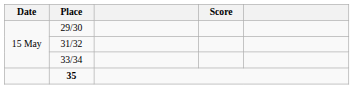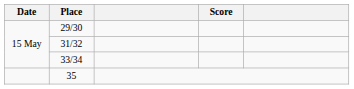35 | Place: bold -> normal
